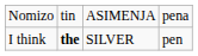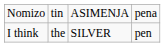I think | column 2: bold -> normal
